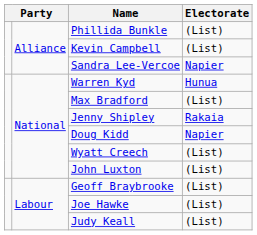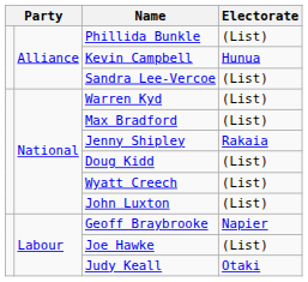Kevin Campbell | Electorate: (List) -> Hunua
Sandra Lee-Vercoe | Electorate: Napier -> (List)
Warren Kyd | Electorate: Hunua -> (List)
Doug Kidd | Electorate: Napier -> (List)
Geoff Braybrooke | Electorate: (List) -> Napier
Judy Keall | Electorate: (List) -> Otaki
